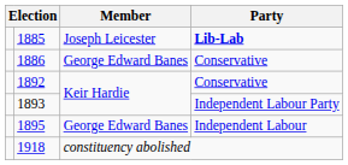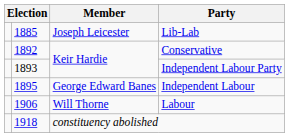1885 | Party: bold -> normal
- row: 1886 | George Edward Banes | Conservative
+ row: 1906 | Will Thorne | Labour
